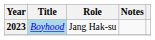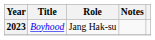2023 | Title: lightblue background -> no background
